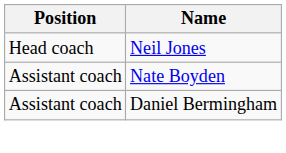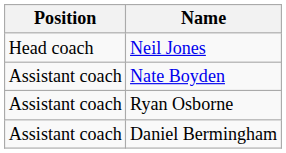+ row: Assistant coach | Ryan Osborne
